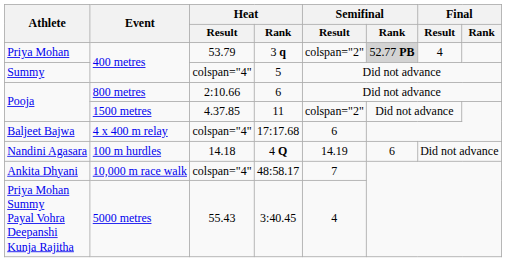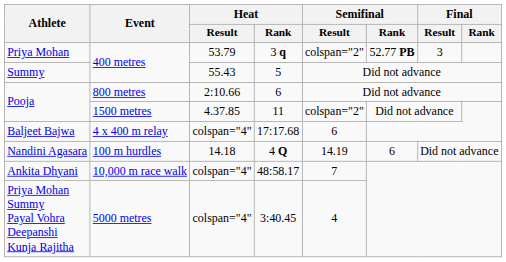3 q | Semifinal / Rank: lightgrey background -> no background
3 q | Final / Result: 4 -> 3
5 | Heat / Result: colspan="4" -> 55.43
3:40.45 | Heat / Result: 55.43 -> colspan="4"
